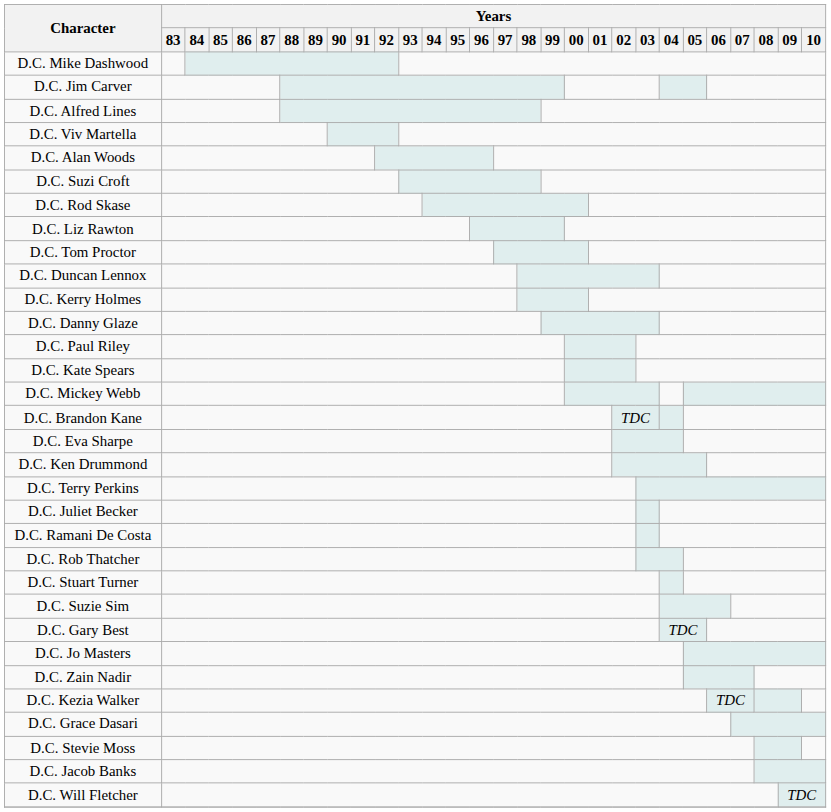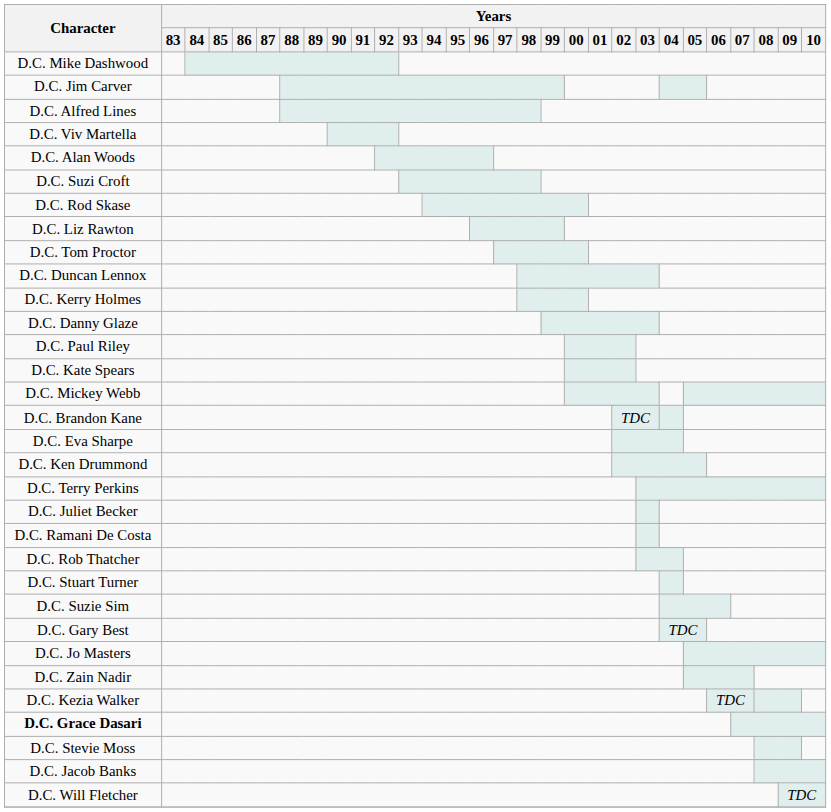D.C. Grace Dasari | Character: normal -> bold
